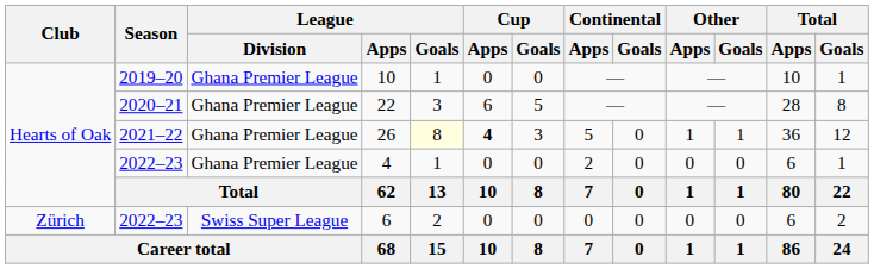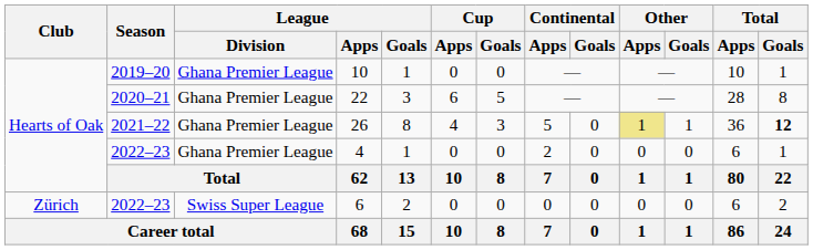26 | League / Goals: lightyellow background -> no background
26 | Cup / Apps: bold -> normal
26 | Other / Apps: no background -> khaki background
26 | Total / Goals: normal -> bold
